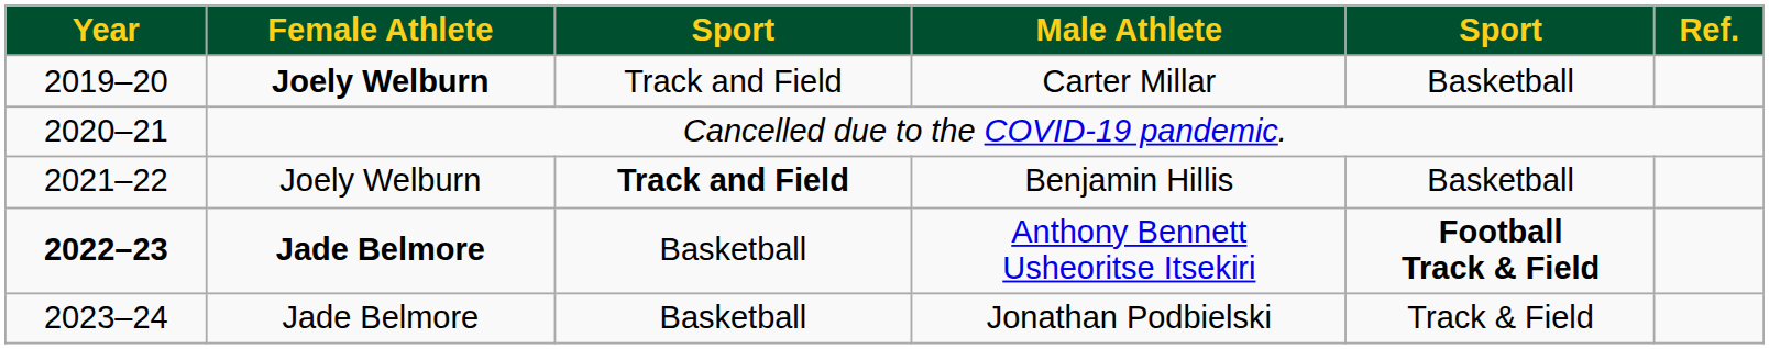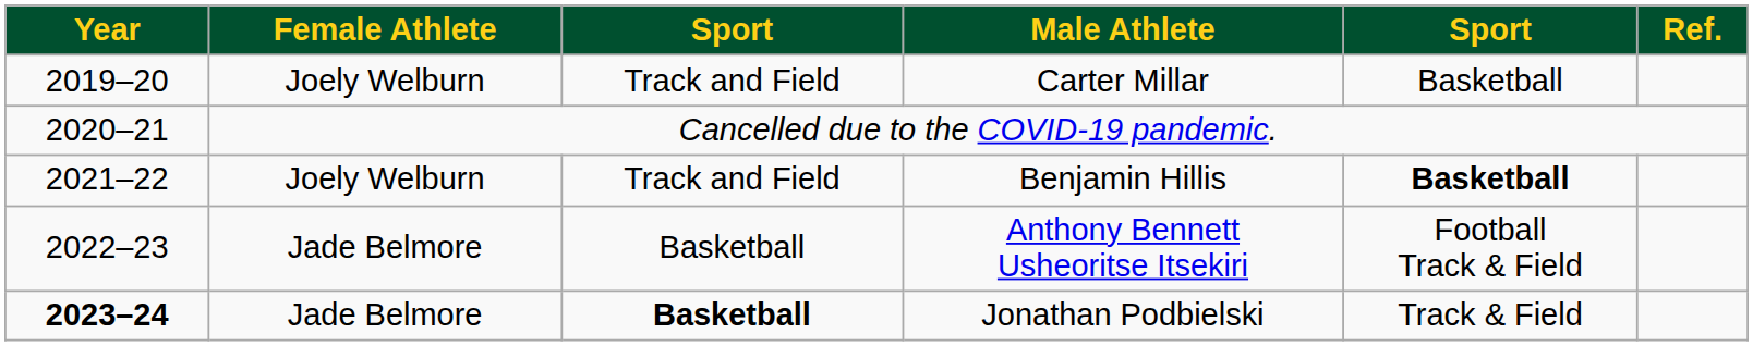Carter Millar | Female Athlete: bold -> normal
Benjamin Hillis | column 3: bold -> normal
Benjamin Hillis | column 5: normal -> bold
Anthony Bennett Usheoritse Itsekiri | Year: bold -> normal
Anthony Bennett Usheoritse Itsekiri | Female Athlete: bold -> normal
Anthony Bennett Usheoritse Itsekiri | column 5: bold -> normal
Jonathan Podbielski | Year: normal -> bold
Jonathan Podbielski | column 3: normal -> bold
